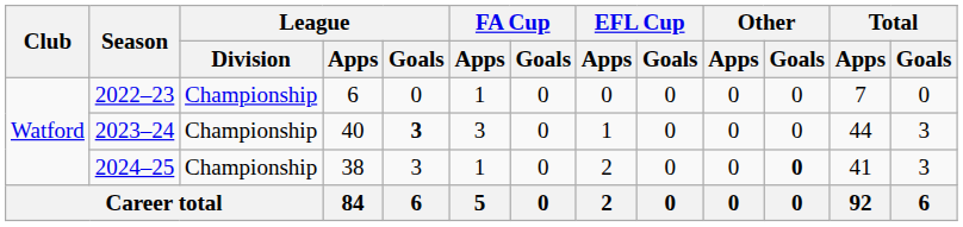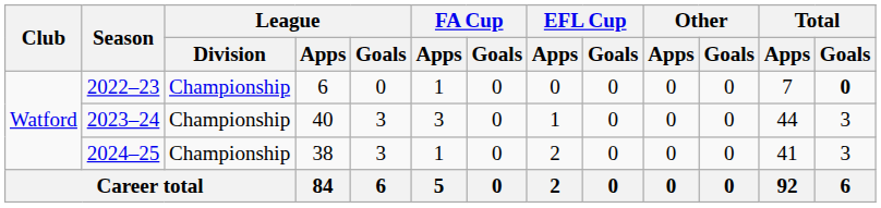2022–23 | Total / Goals: normal -> bold
2023–24 | League / Goals: bold -> normal
2024–25 | Other / Goals: bold -> normal
